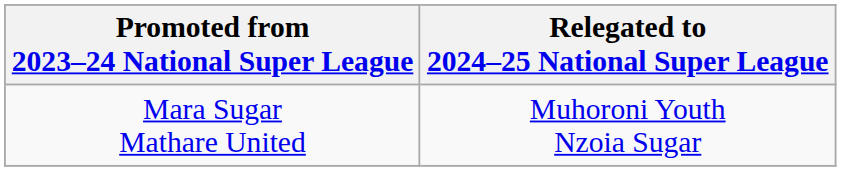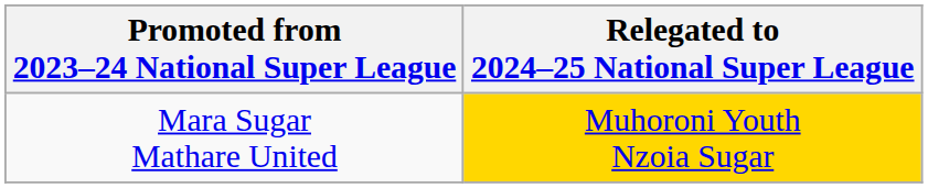Mara Sugar Mathare United | Relegated to 2024–25 National Super League: no background -> gold background
